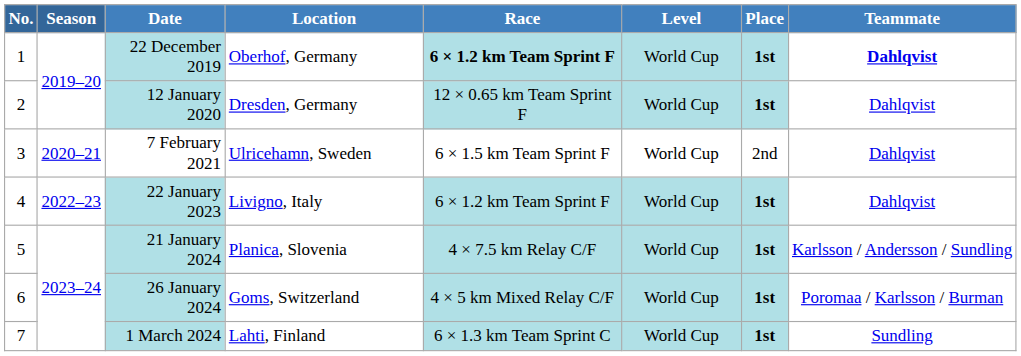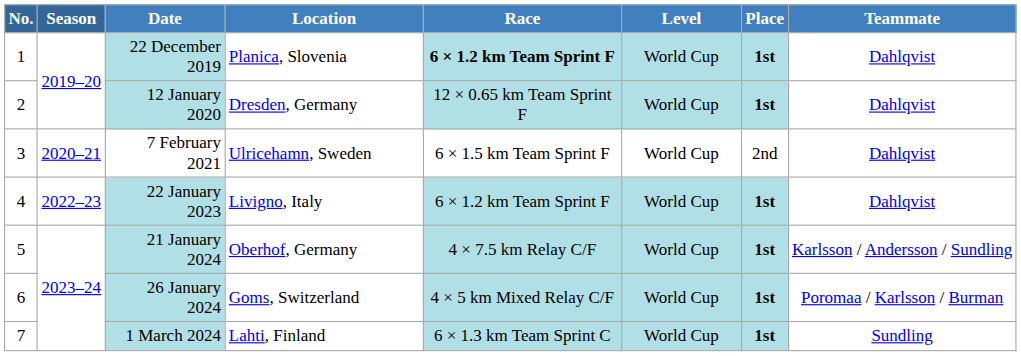22 December 2019 | Location: Oberhof, Germany -> Planica, Slovenia
22 December 2019 | Teammate: bold -> normal
21 January 2024 | Location: Planica, Slovenia -> Oberhof, Germany
